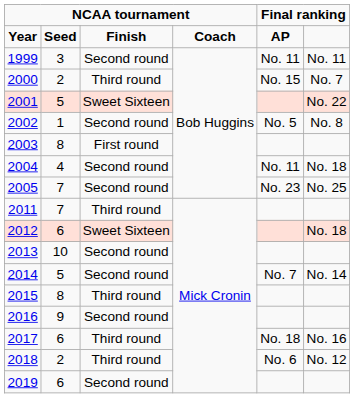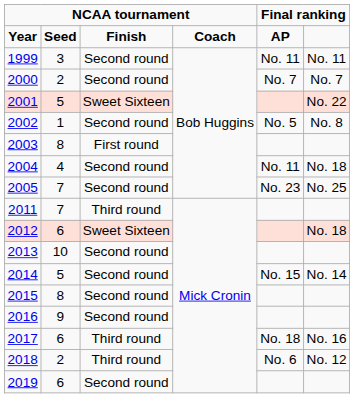2000 | column 3: Third round -> Second round
2000 | column 5: No. 15 -> No. 7
2014 | column 5: No. 7 -> No. 15
2015 | column 3: Third round -> Second round
